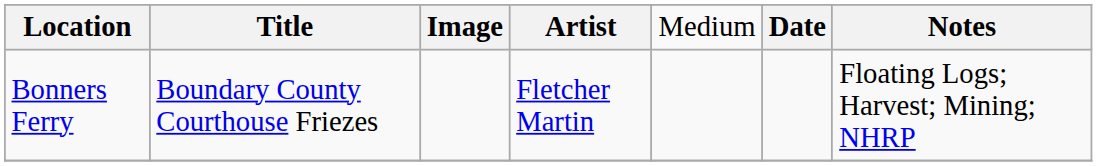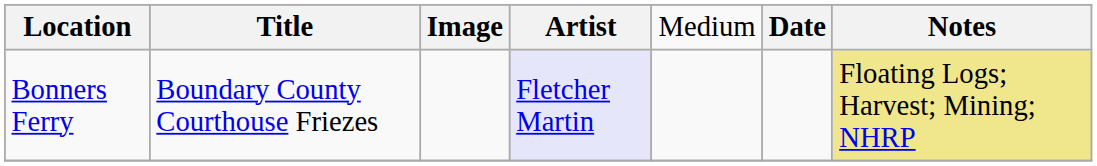Bonners Ferry | column 4: no background -> lavender background
Bonners Ferry | column 7: no background -> khaki background
